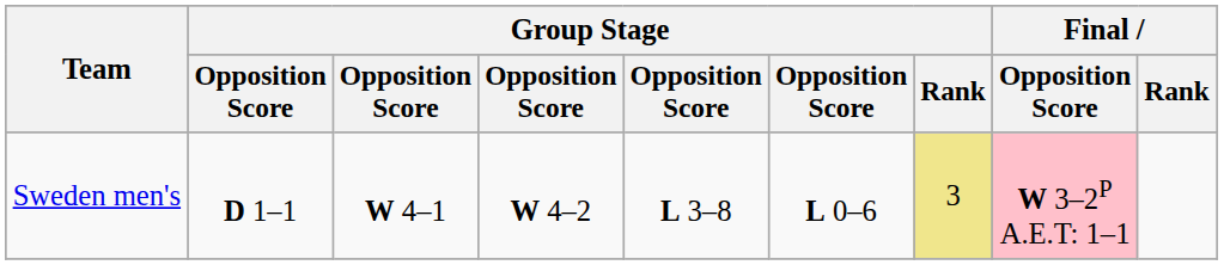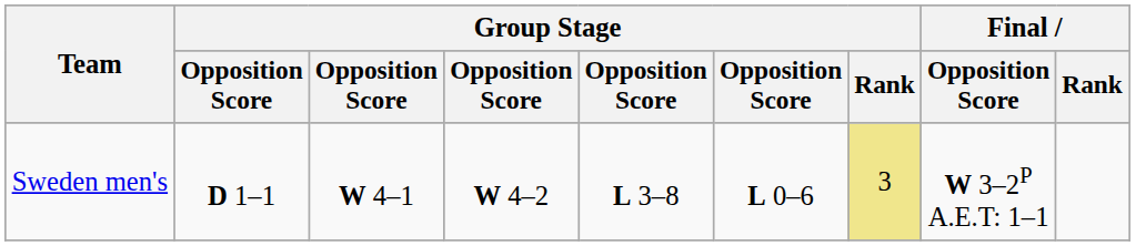Sweden men's | Final / Opposition Score: pink background -> no background
